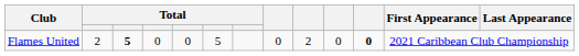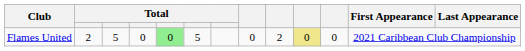Flames United | column 3: bold -> normal
Flames United | column 5: no background -> lightgreen background
Flames United | column 10: no background -> khaki background
Flames United | column 11: bold -> normal
